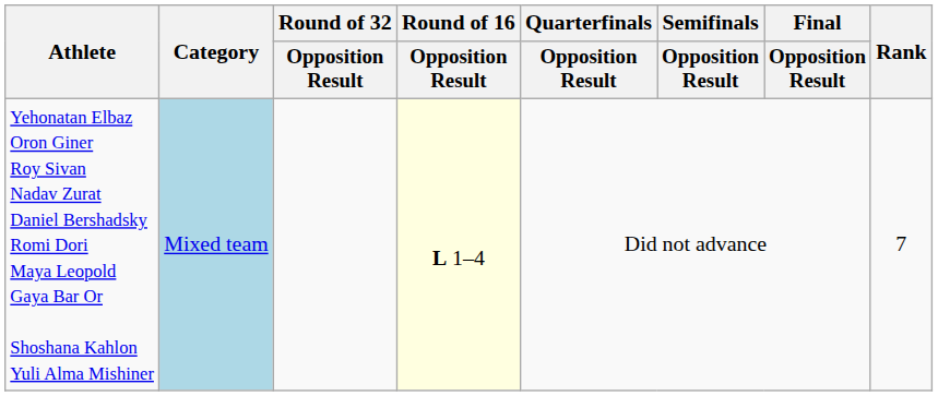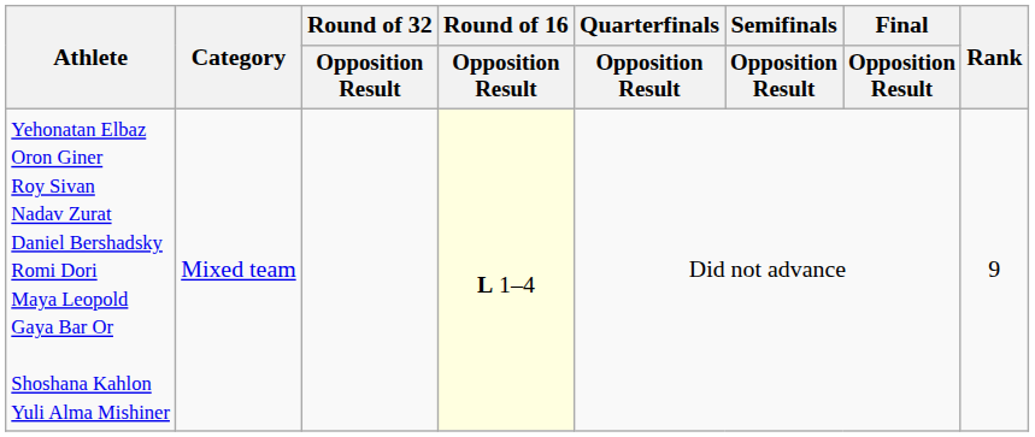row 3 | Category: lightblue background -> no background
row 3 | Rank: 7 -> 9
